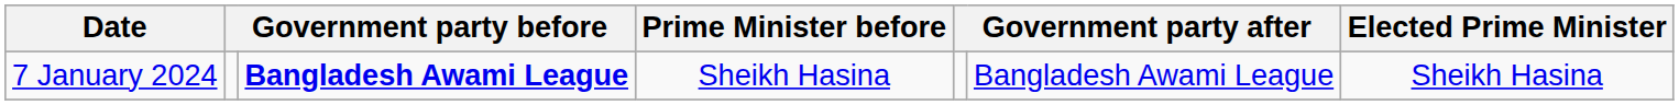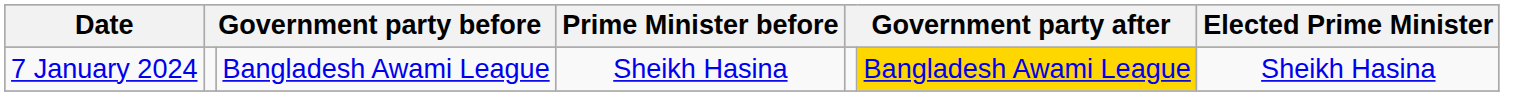7 January 2024 | column 3: bold -> normal
7 January 2024 | column 6: no background -> gold background
